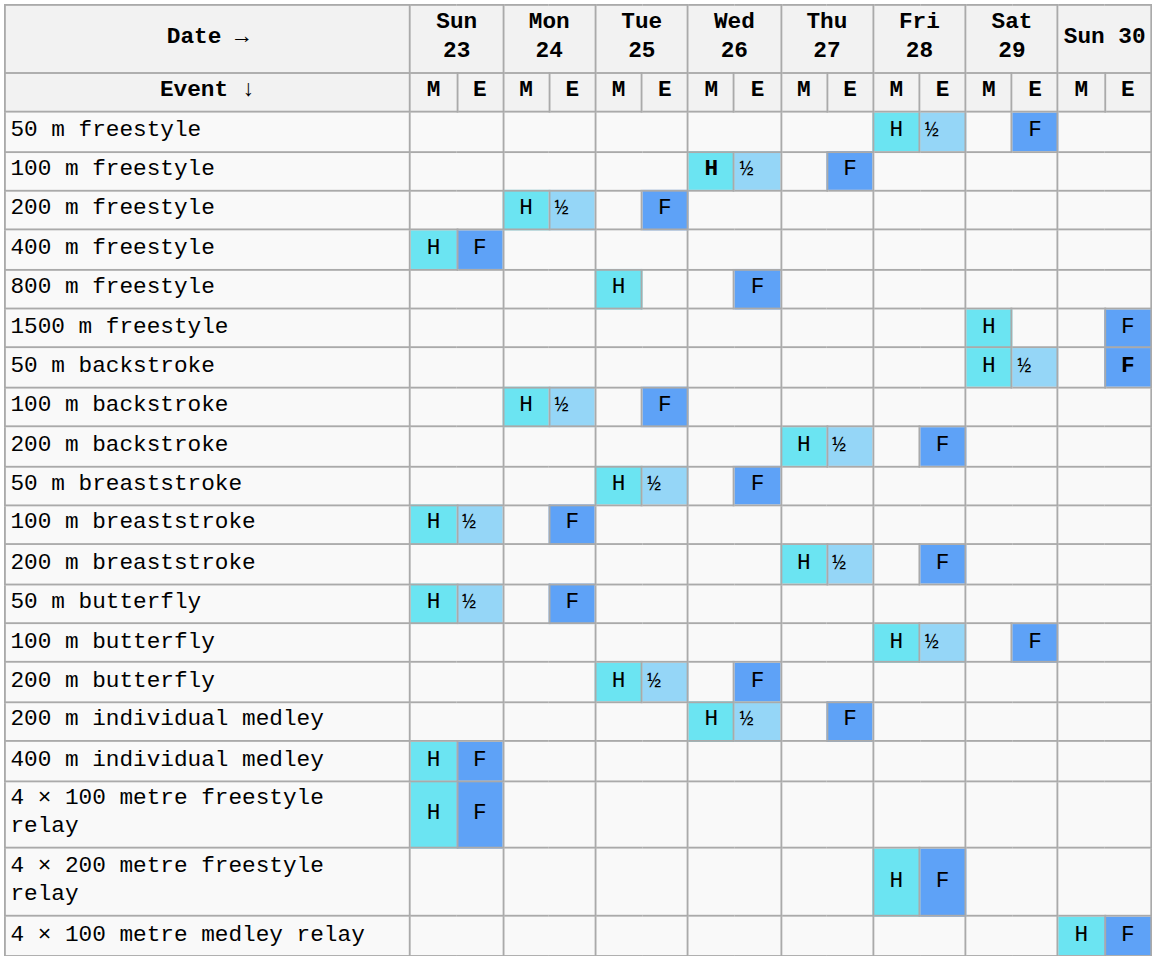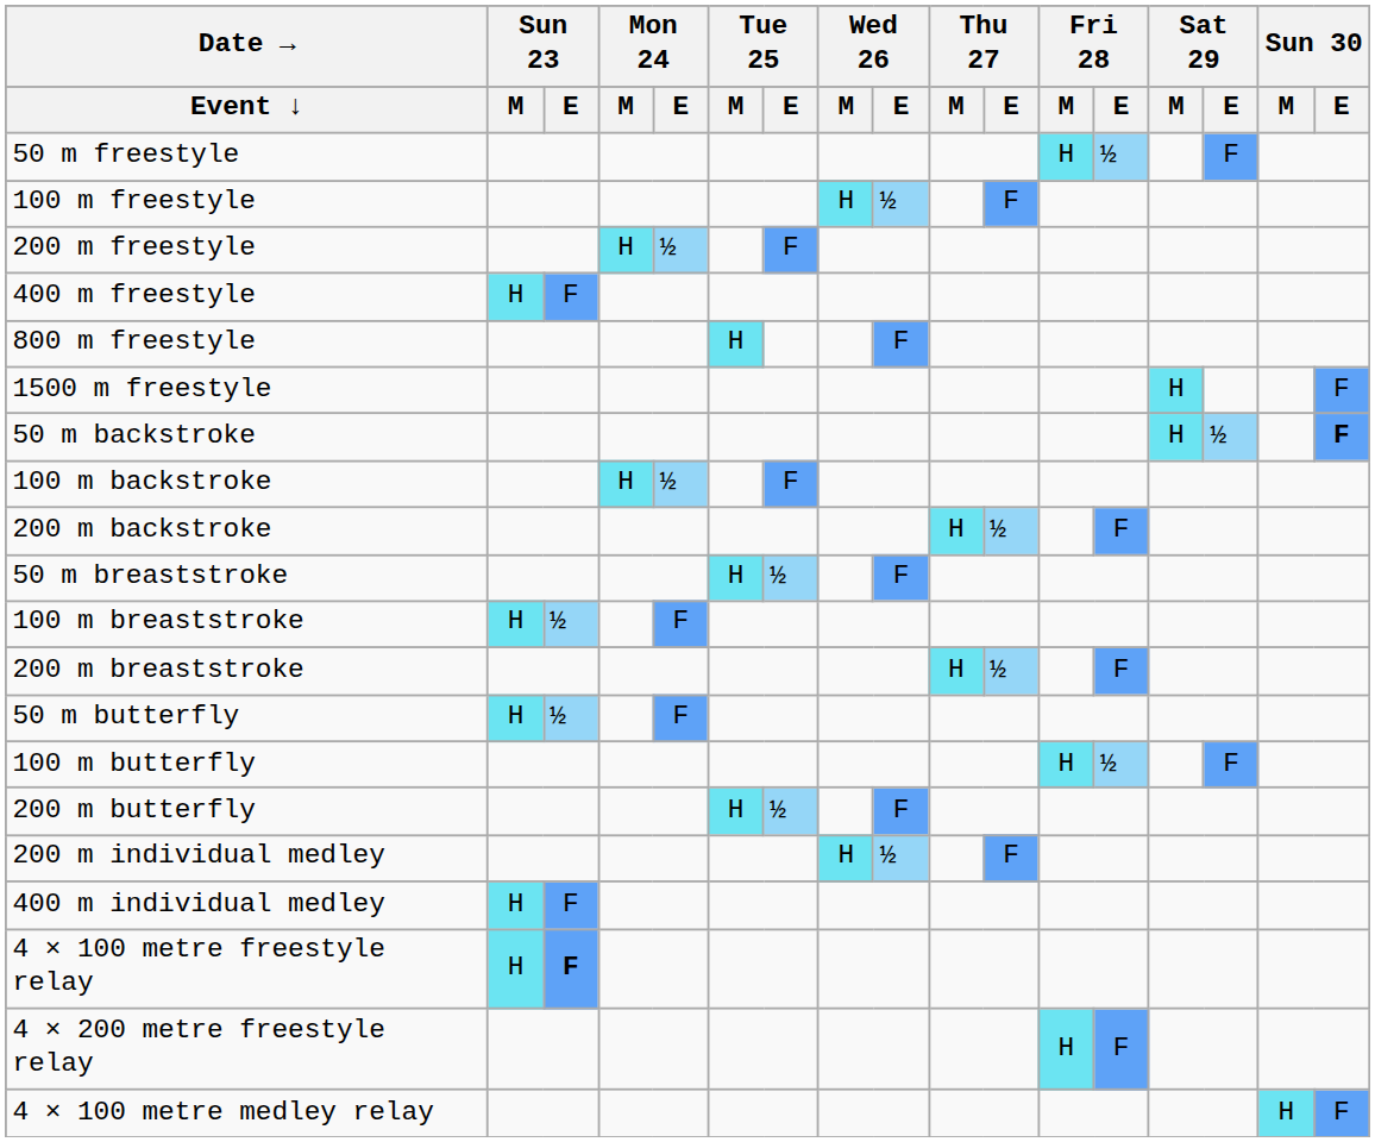100 m freestyle | Wed 26 / M: bold -> normal
4 × 100 metre freestyle relay | Sun 23 / E: normal -> bold
